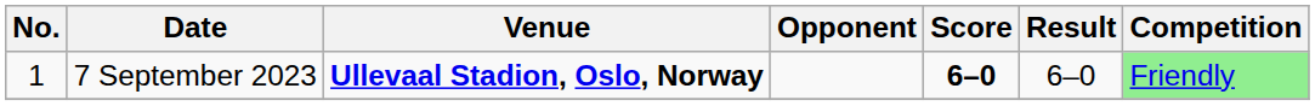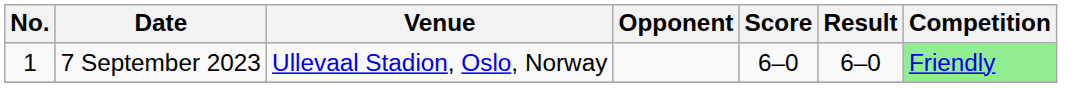7 September 2023 | Venue: bold -> normal
7 September 2023 | Score: bold -> normal
